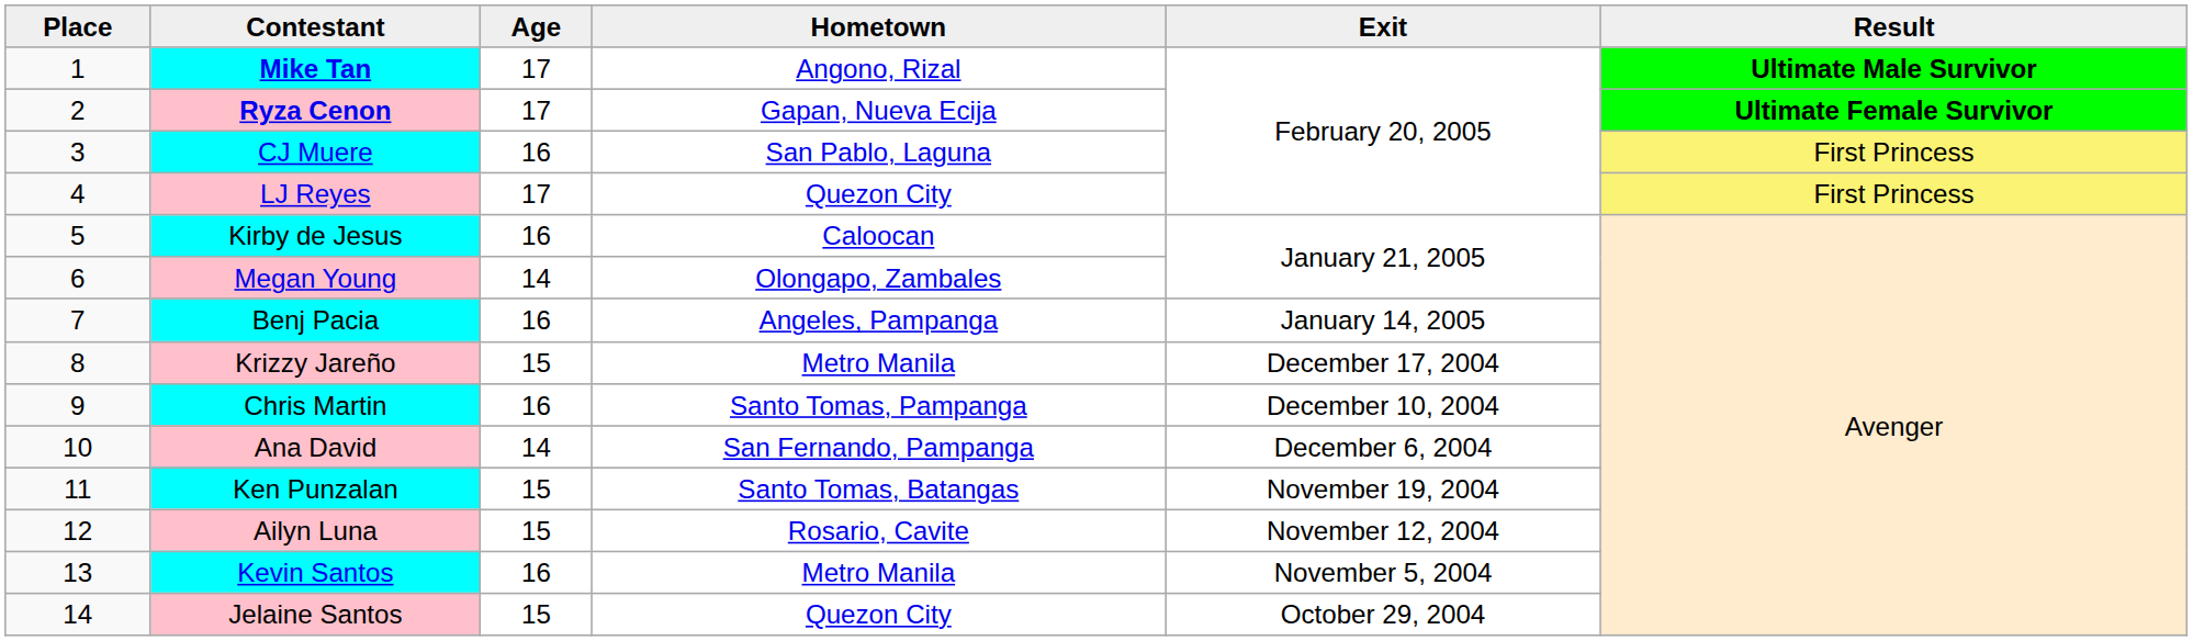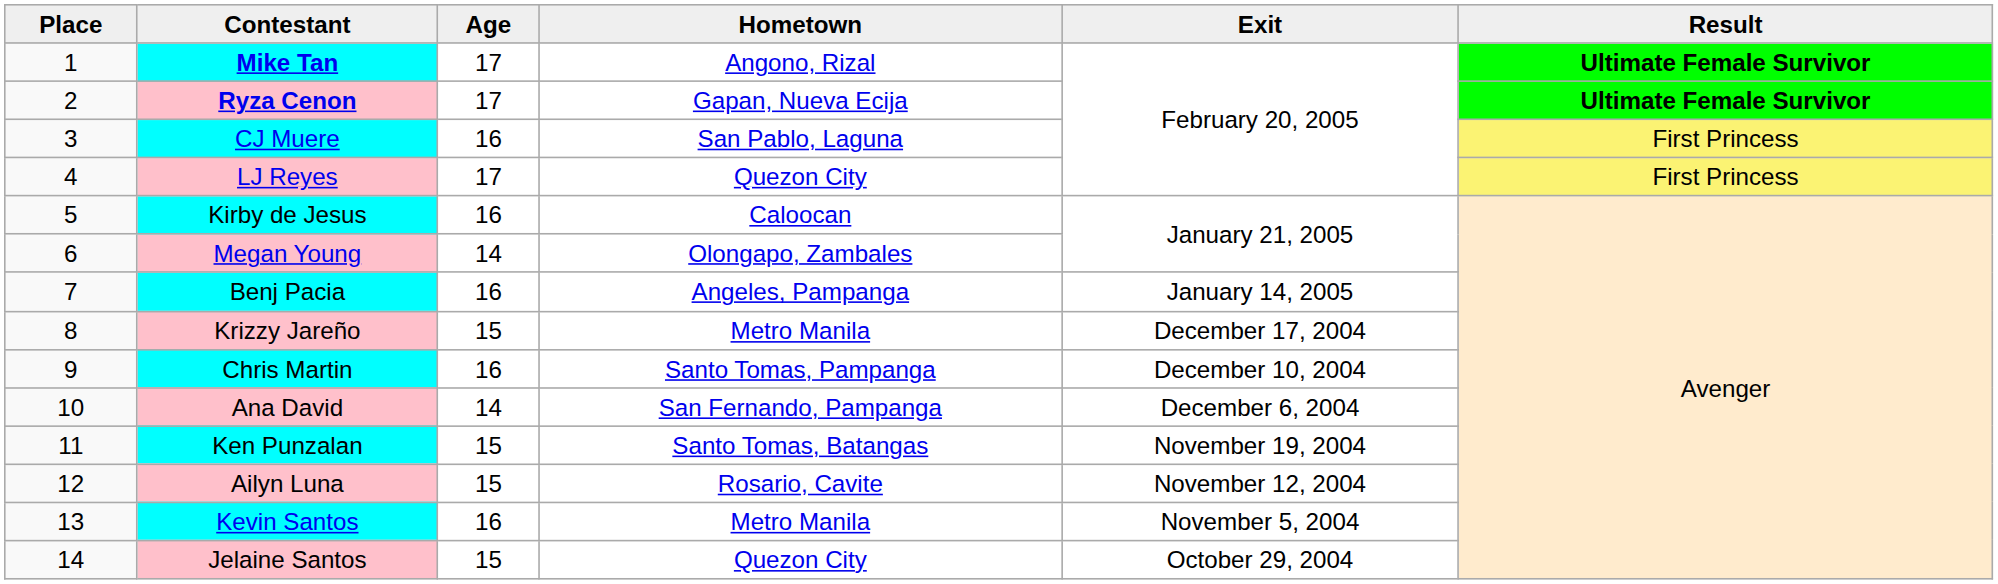Mike Tan | Result: Ultimate Male Survivor -> Ultimate Female Survivor
